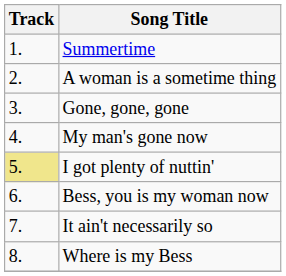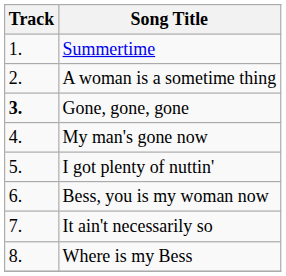Gone, gone, gone | Track: normal -> bold
I got plenty of nuttin' | Track: khaki background -> no background
